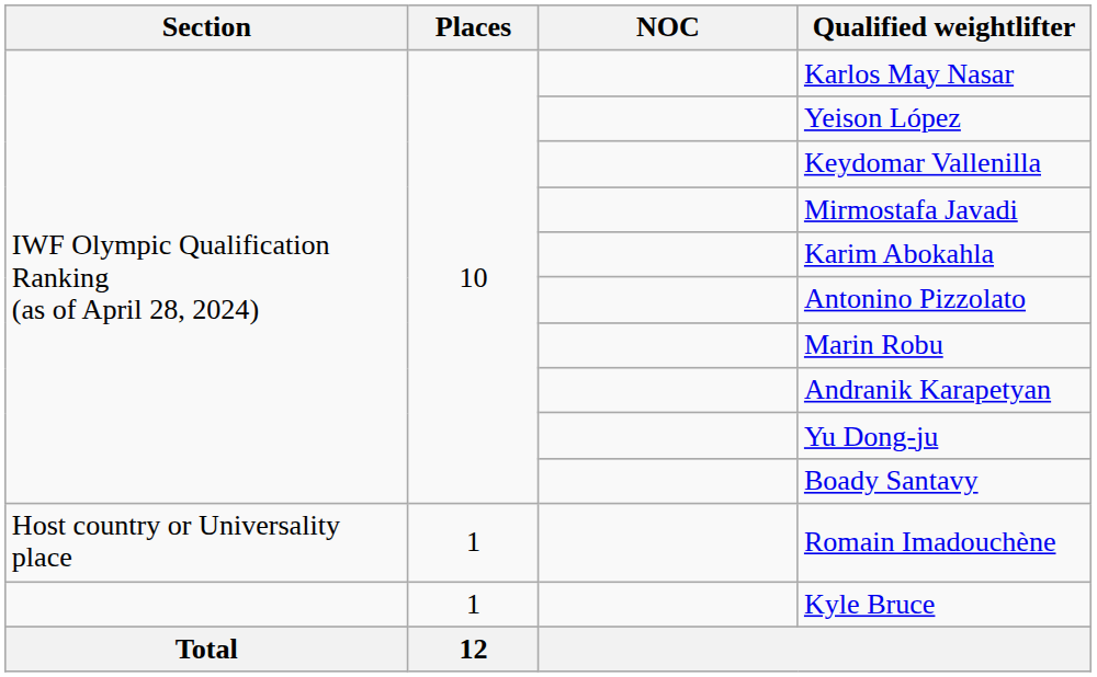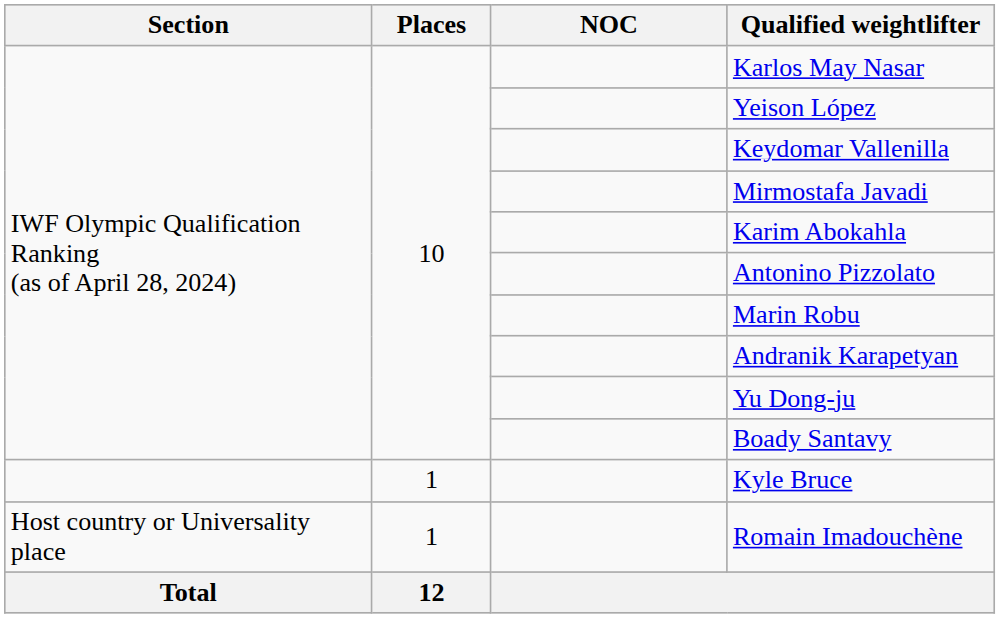rows swapped: Kyle Bruce <-> Romain Imadouchène
